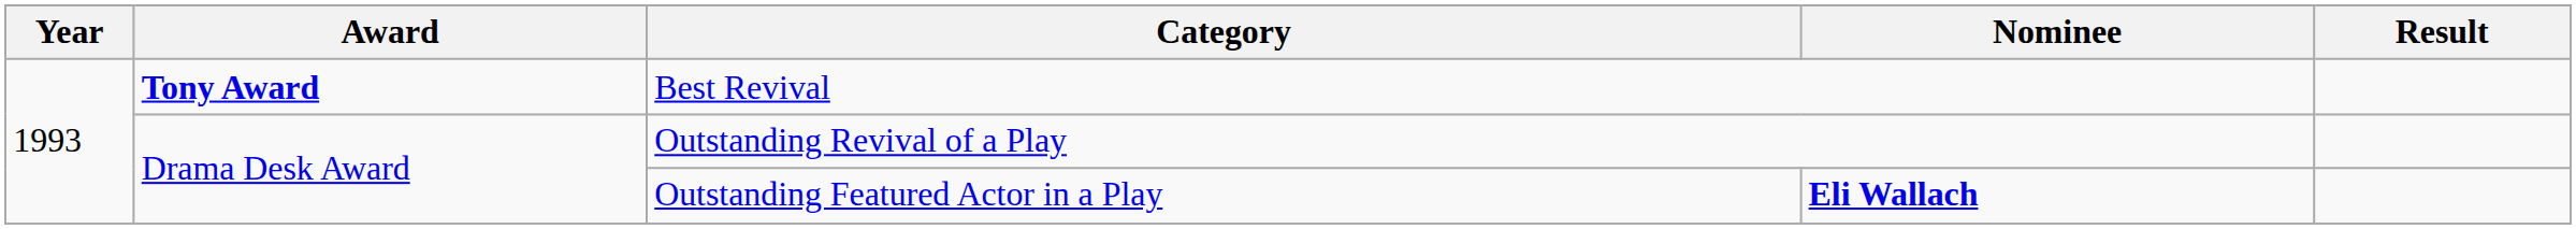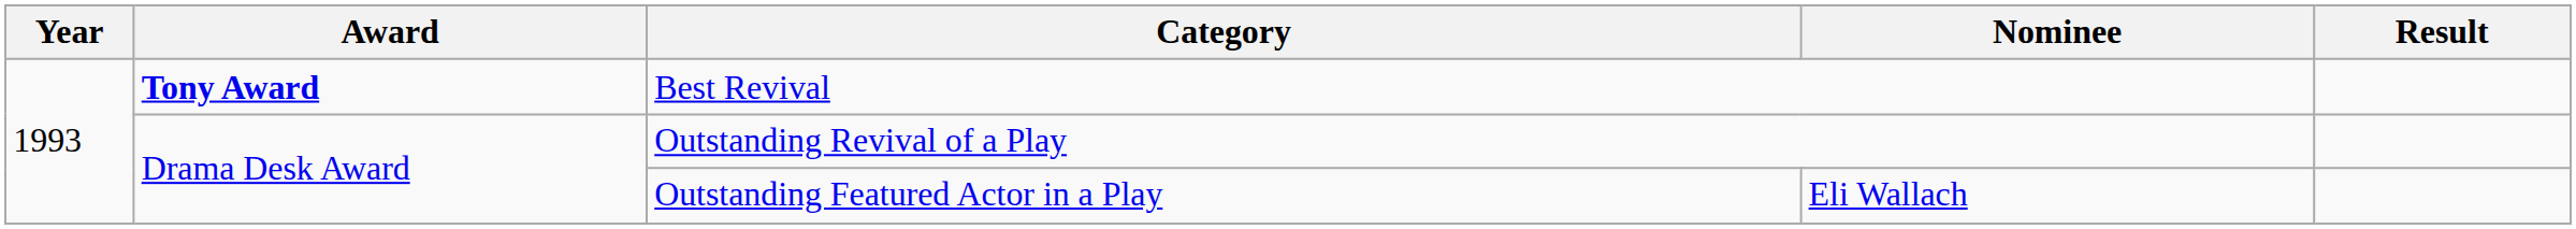Outstanding Featured Actor in a Play | Nominee: bold -> normal
